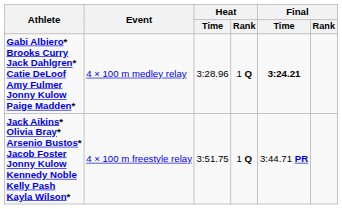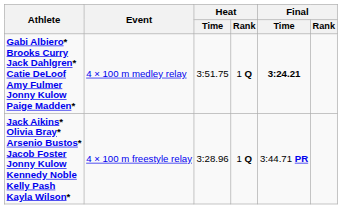row 3 | Heat / Time: 3:28.96 -> 3:51.75
row 4 | Heat / Time: 3:51.75 -> 3:28.96
